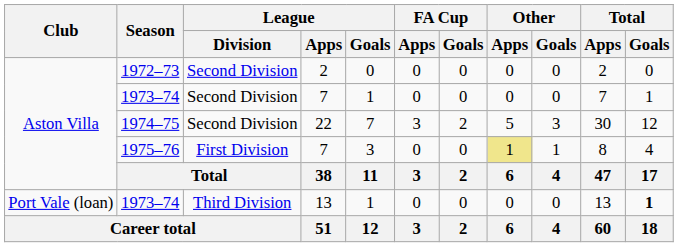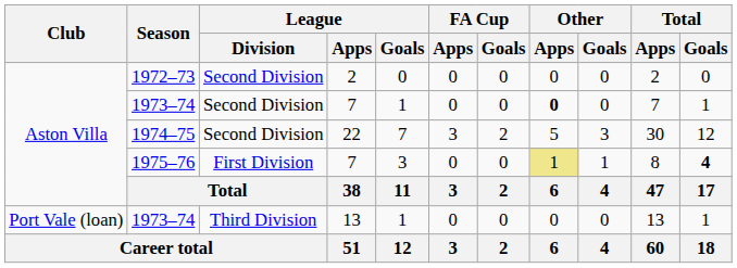1973–74 / 7 | Other / Apps: normal -> bold
1975–76 | Total / Goals: normal -> bold
1973–74 / 13 | Total / Goals: bold -> normal
